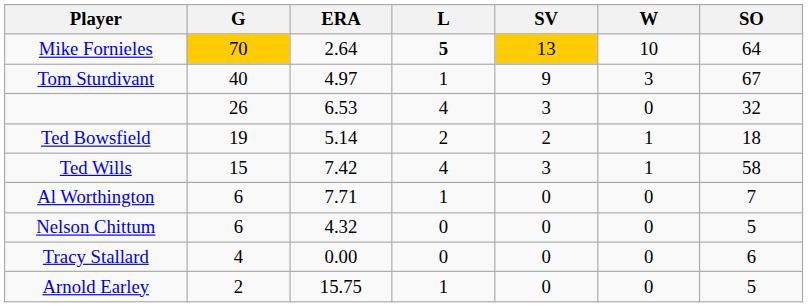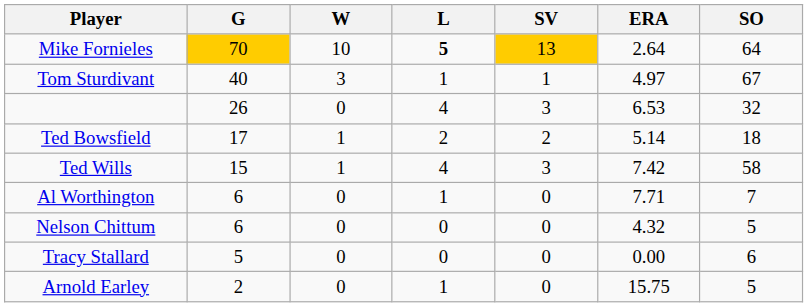columns swapped: W <-> ERA
Tom Sturdivant | SV: 9 -> 1
Ted Bowsfield | G: 19 -> 17
Tracy Stallard | G: 4 -> 5
